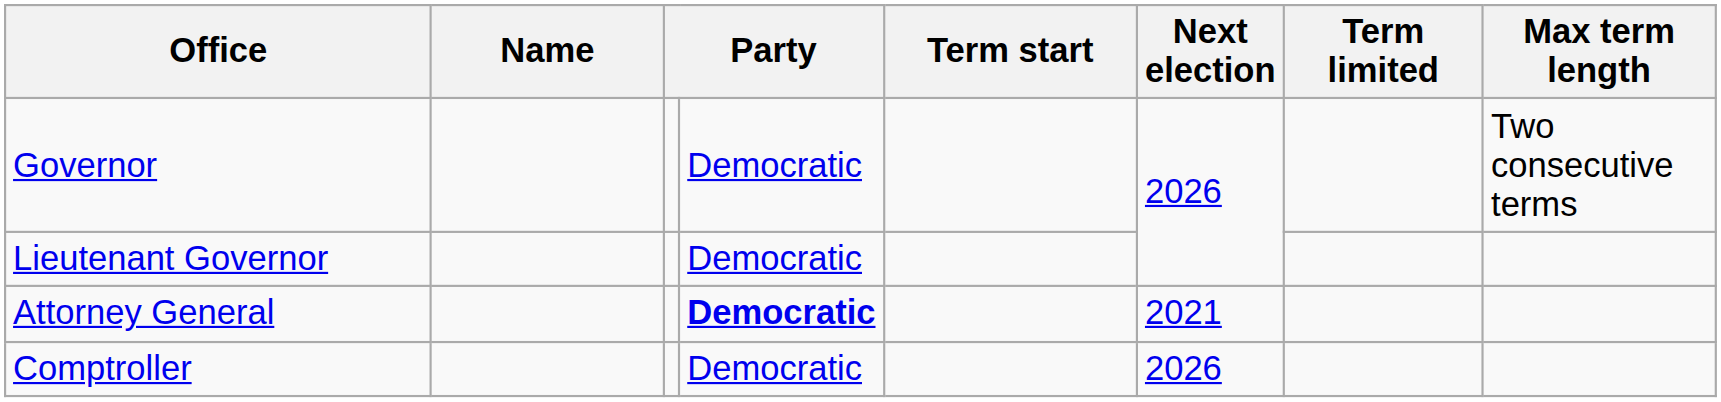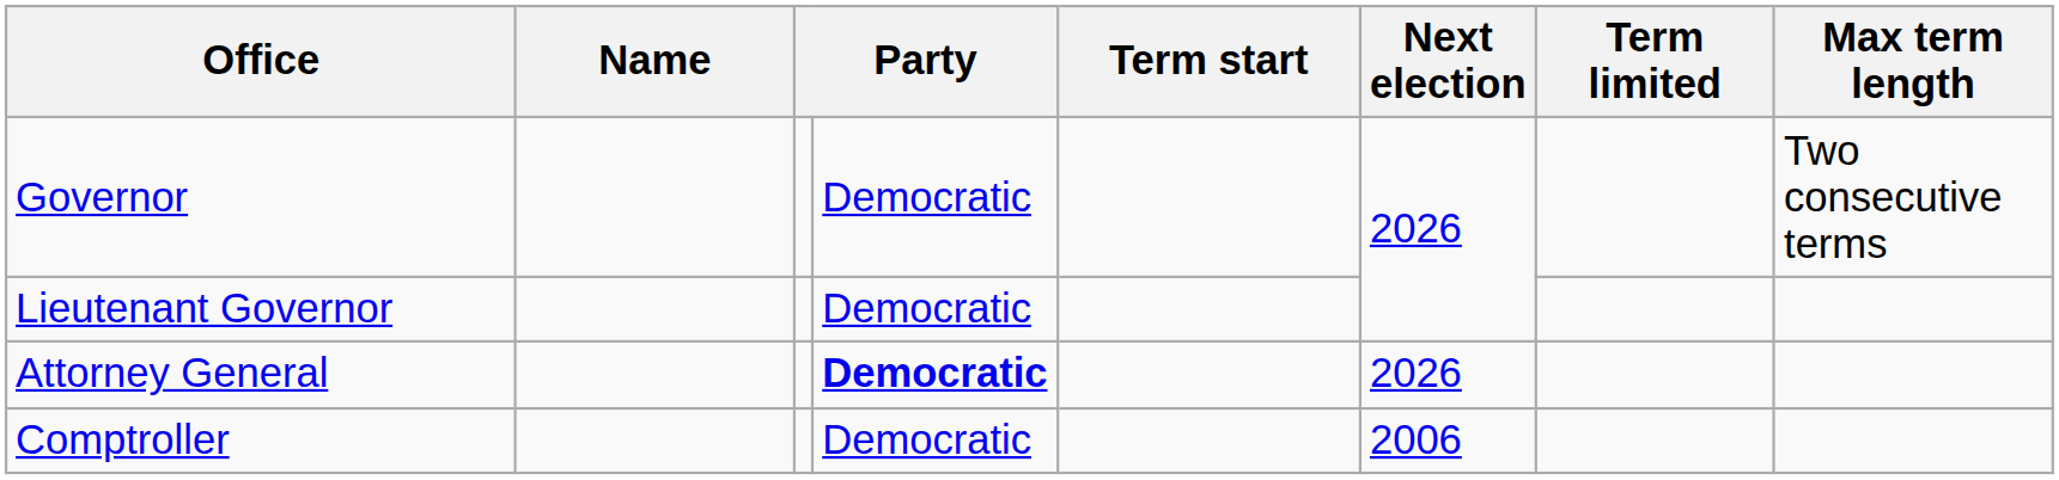Attorney General | Next election: 2021 -> 2026
Comptroller | Next election: 2026 -> 2006
